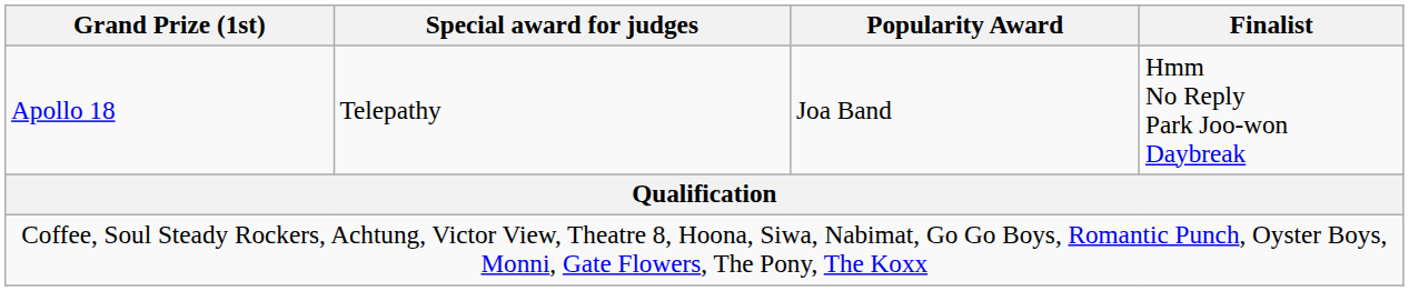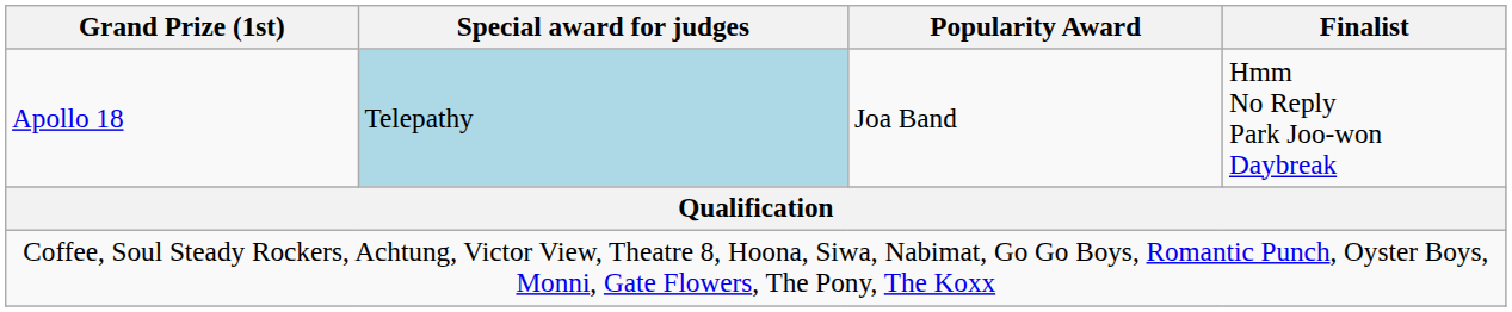Apollo 18 | Special award for judges: no background -> lightblue background
